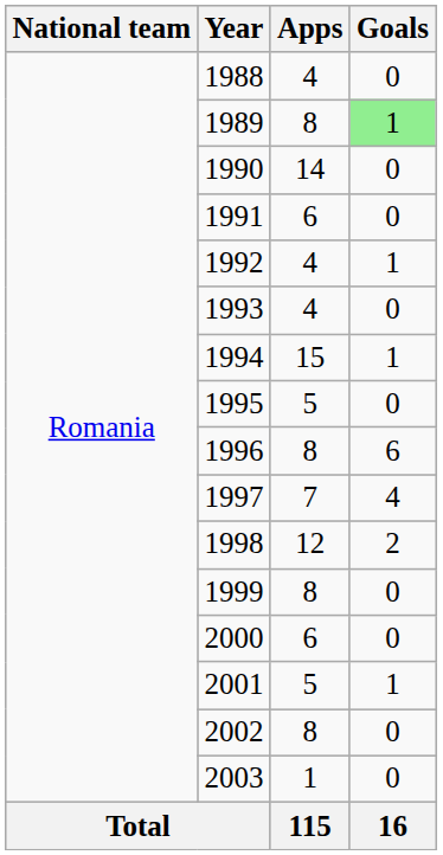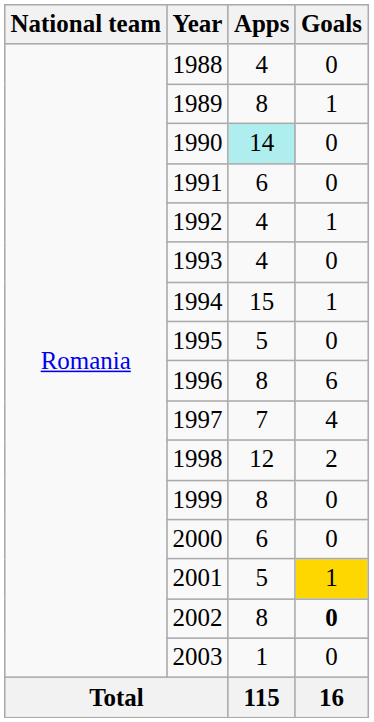1989 | Goals: lightgreen background -> no background
1990 | Apps: no background -> paleturquoise background
2001 | Goals: no background -> gold background
2002 | Goals: normal -> bold
